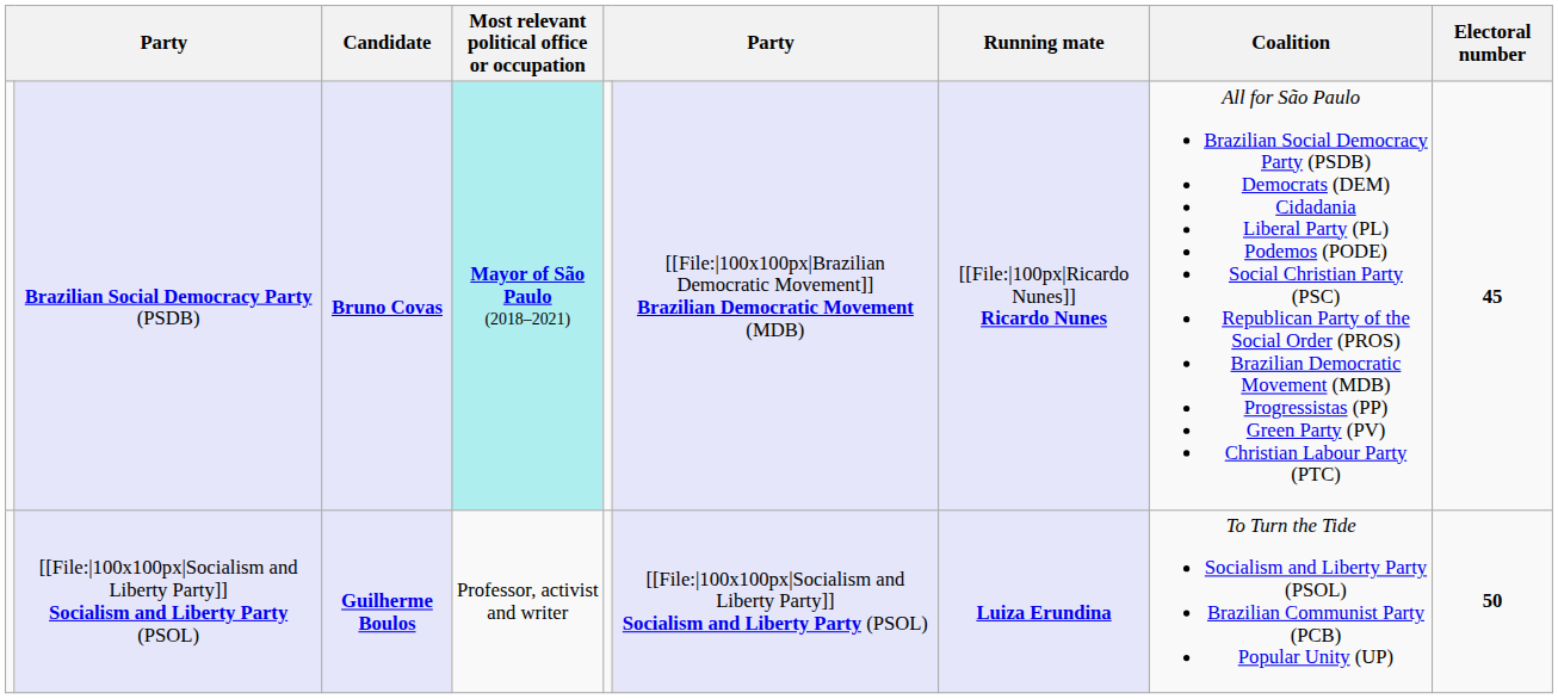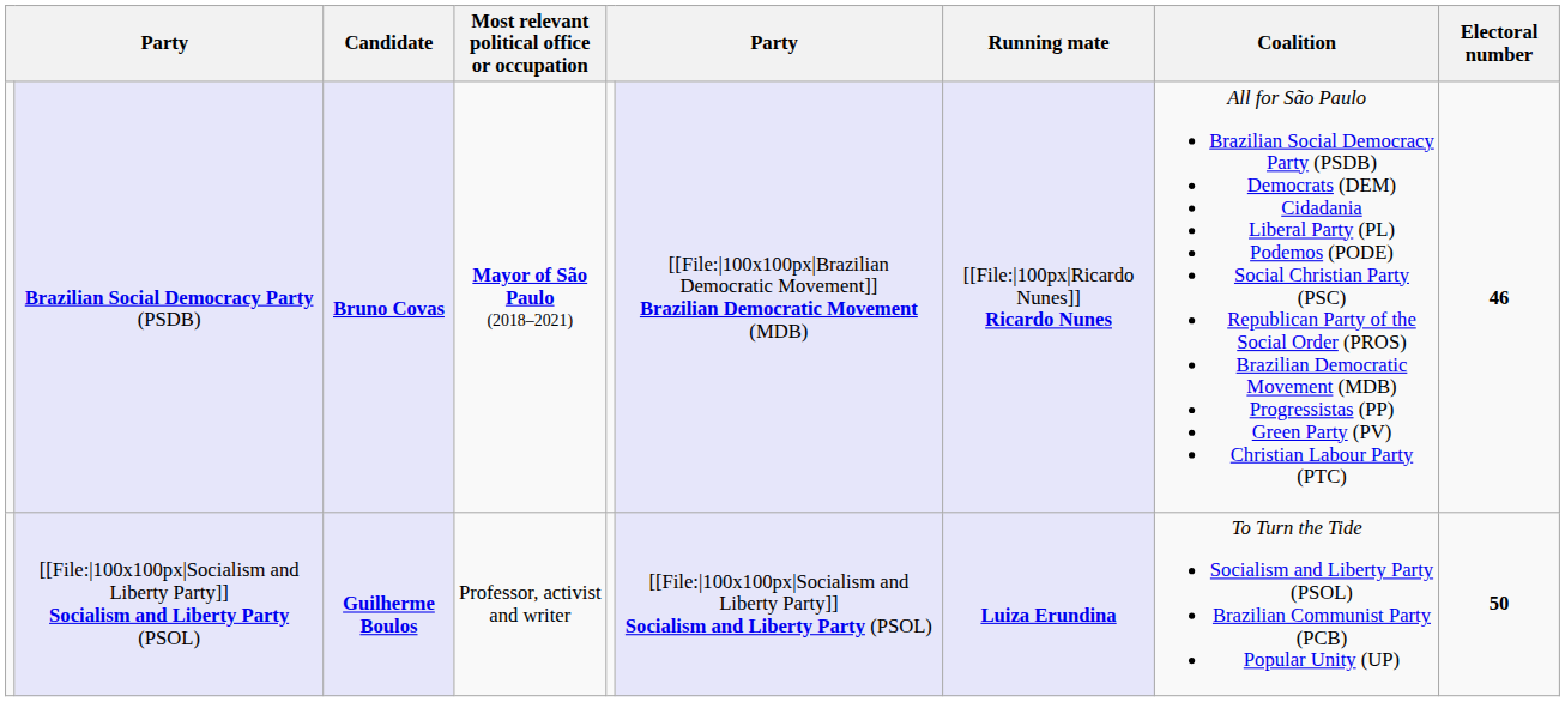Brazilian Social Democracy Party (PSDB) | Most relevant political office or occupation: paleturquoise background -> no background
Brazilian Social Democracy Party (PSDB) | Electoral number: 45 -> 46
